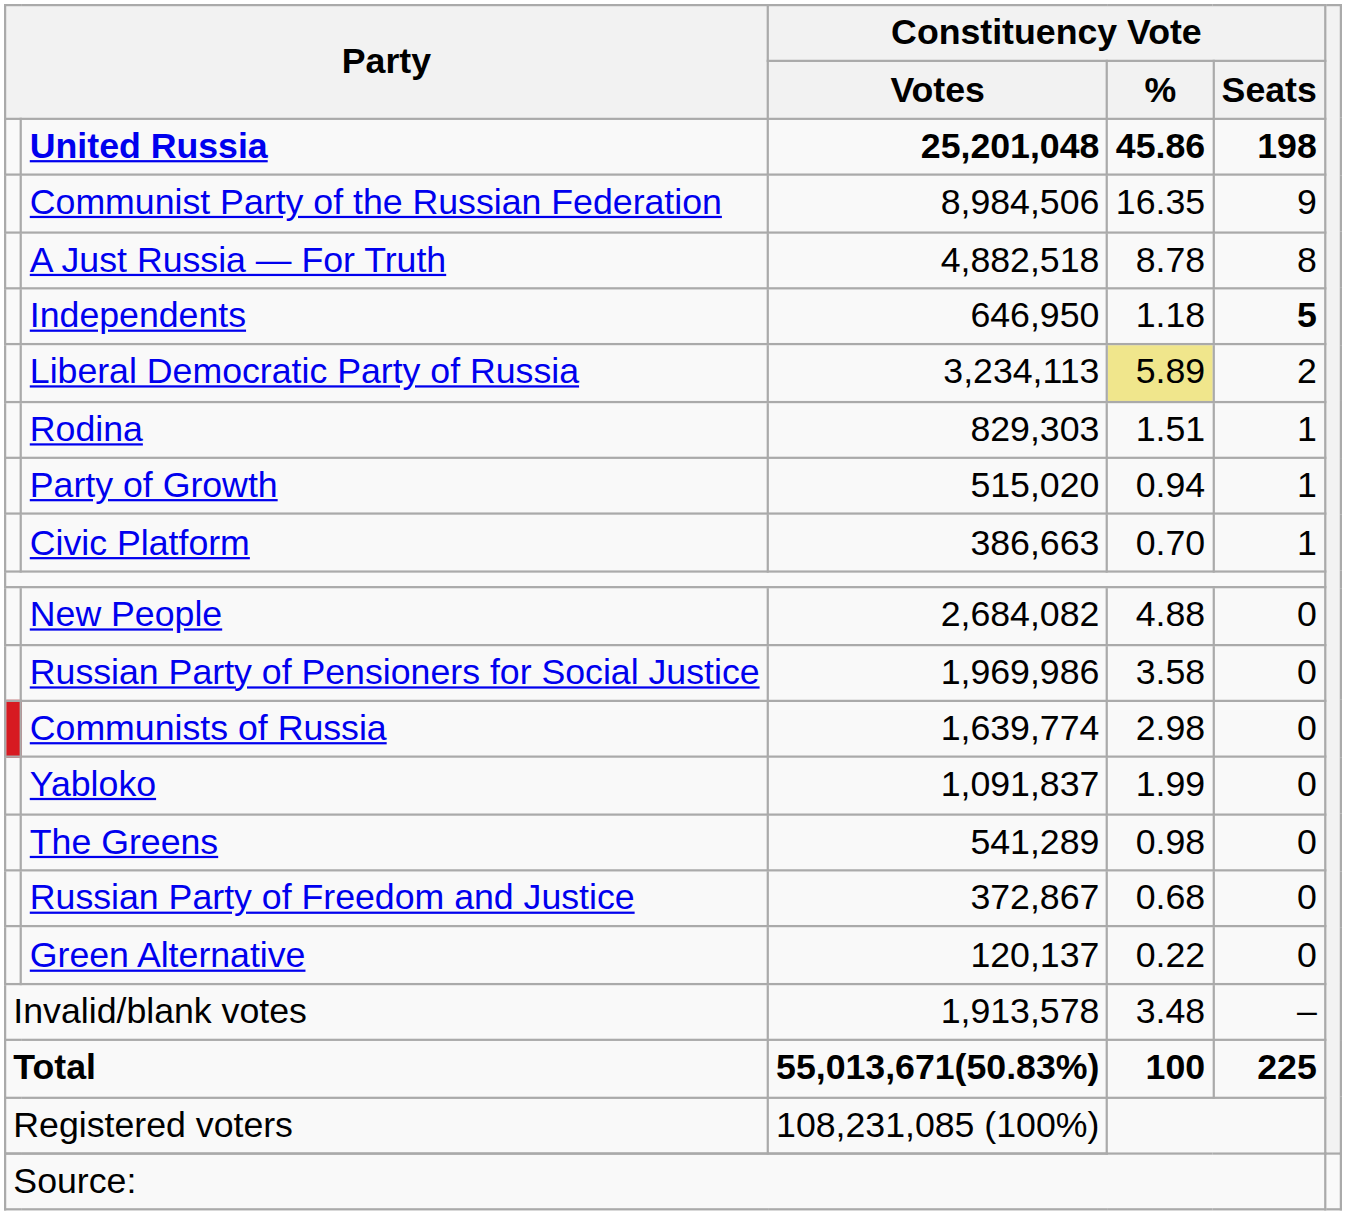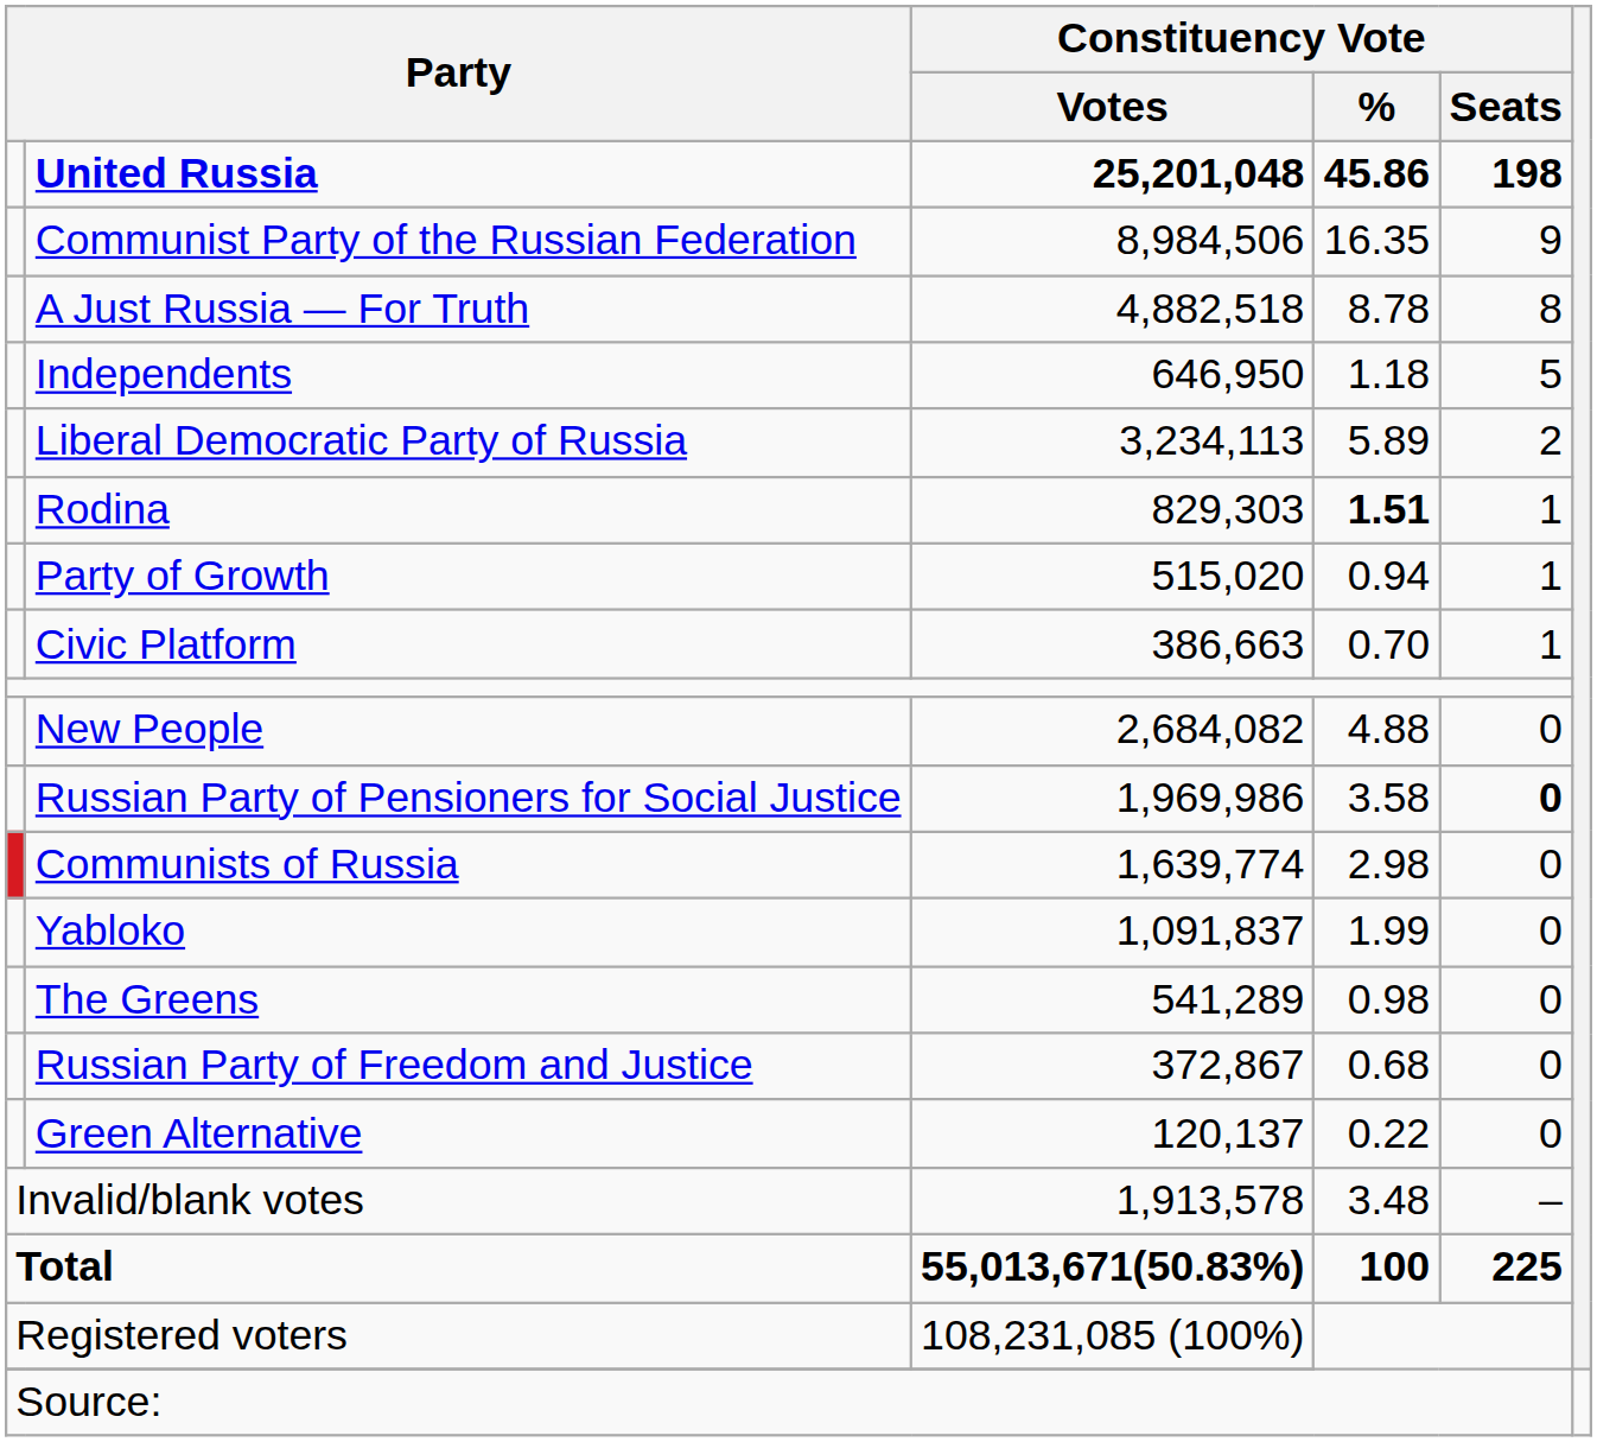Independents | Constituency Vote / Seats: bold -> normal
Liberal Democratic Party of Russia | Constituency Vote / %: khaki background -> no background
Rodina | Constituency Vote / %: normal -> bold
Russian Party of Pensioners for Social Justice | Constituency Vote / Seats: normal -> bold
